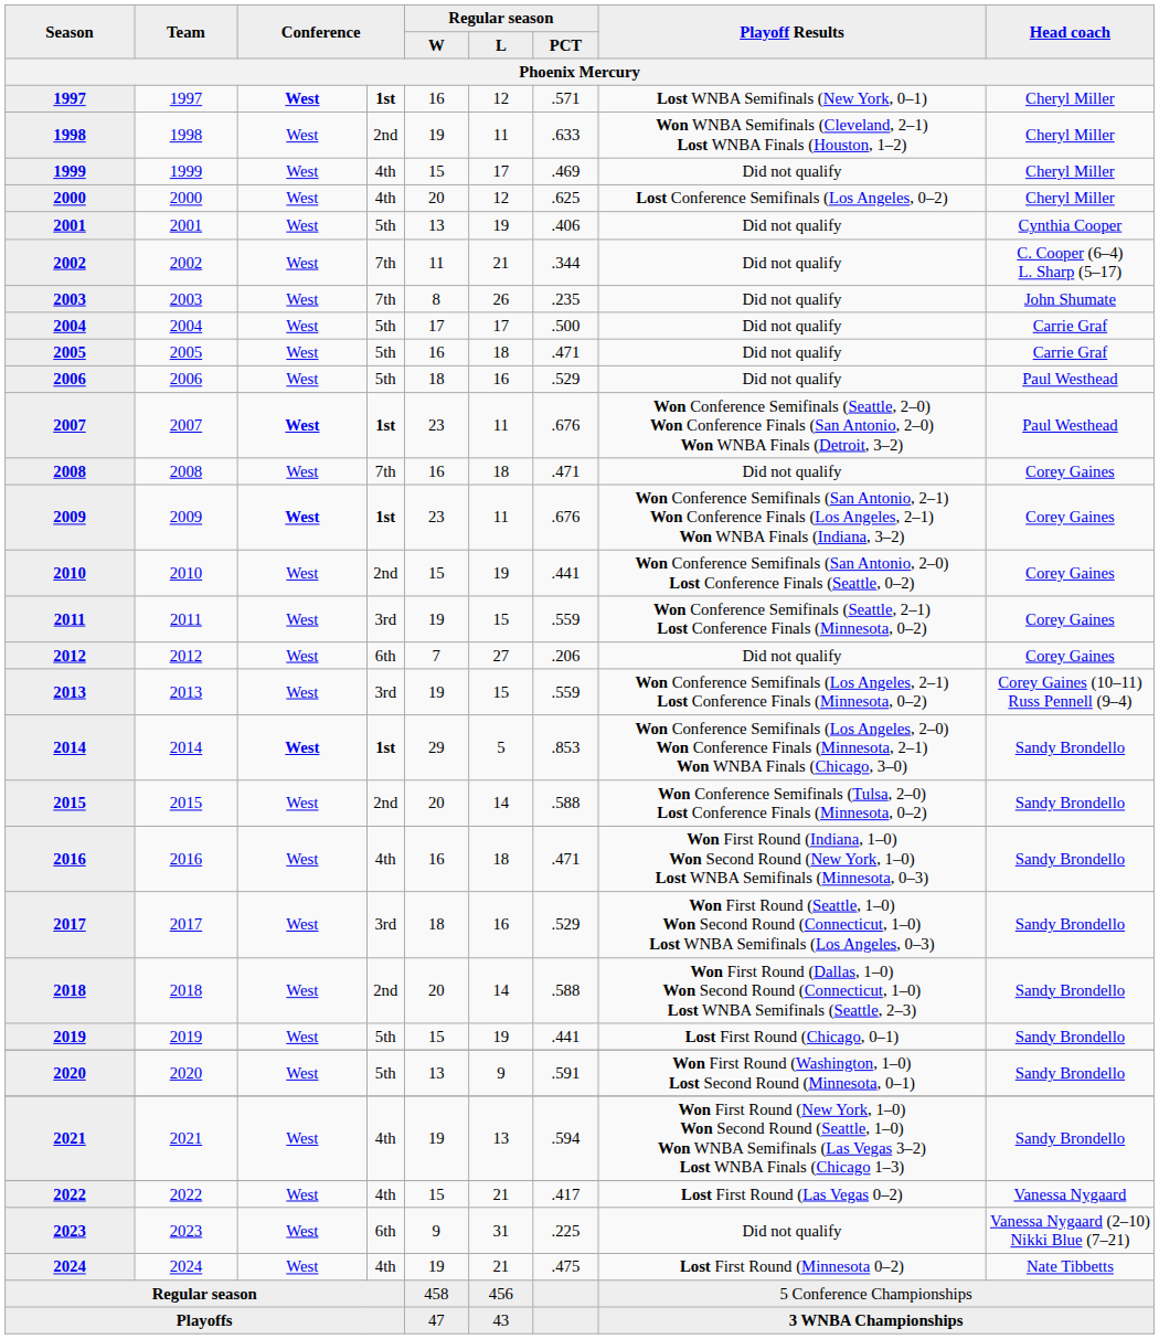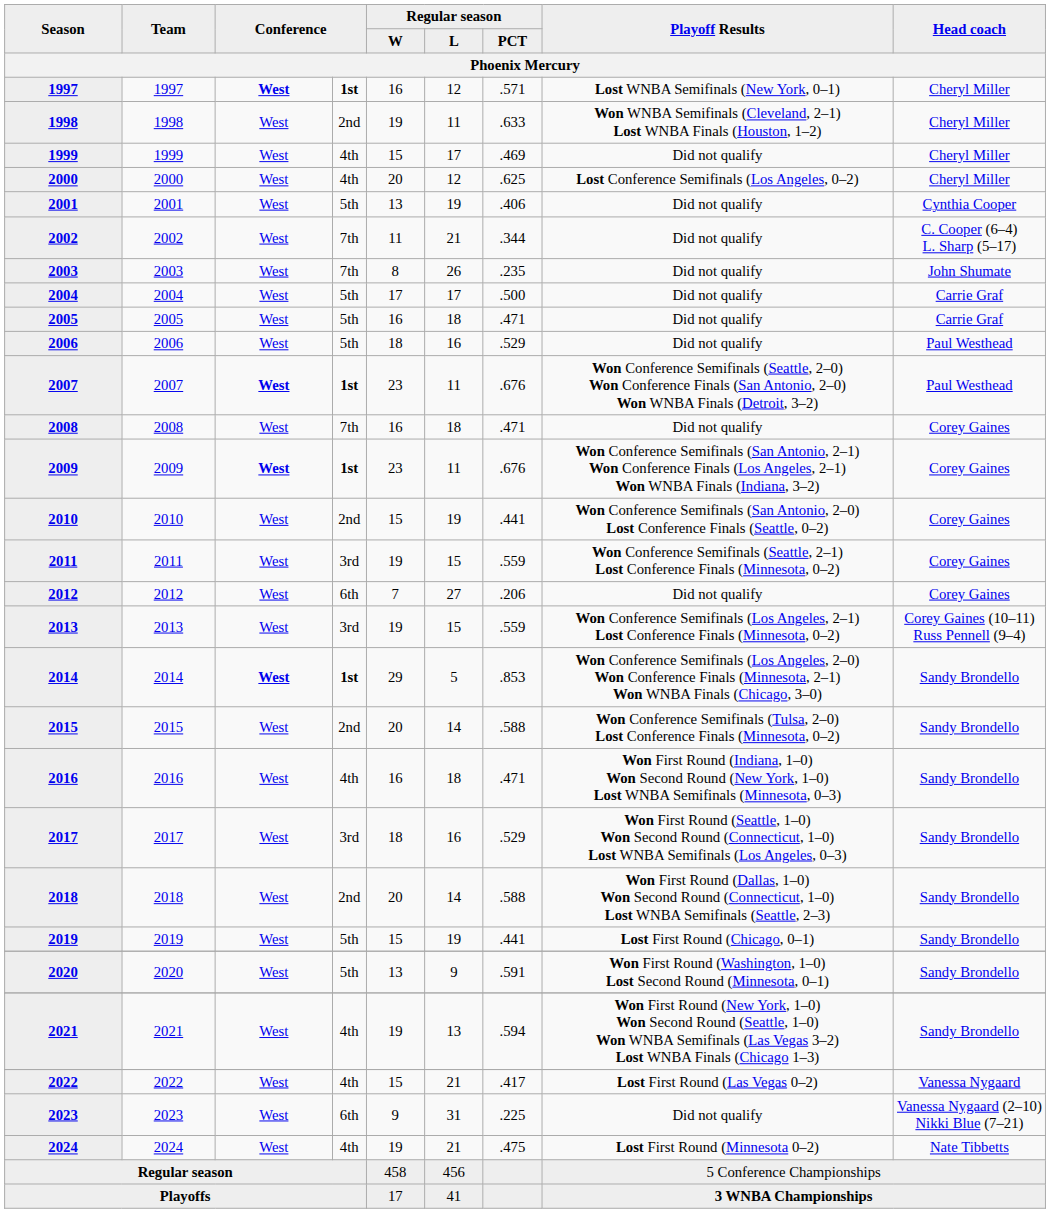Playoffs | Regular season / W: 47 -> 17
Playoffs | Regular season / L: 43 -> 41
